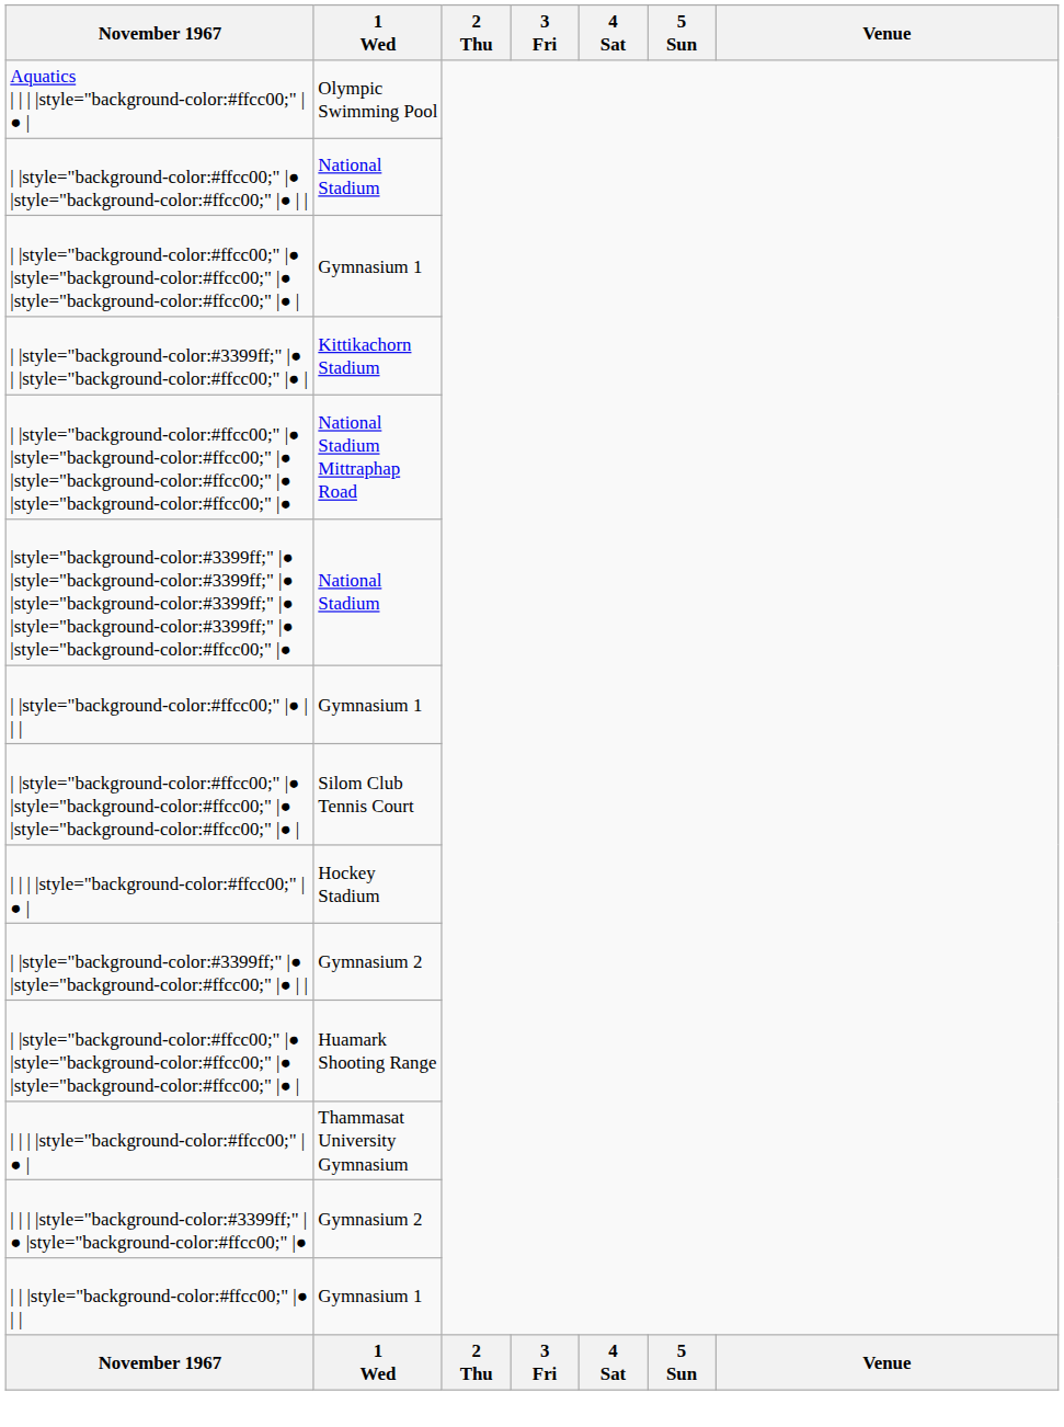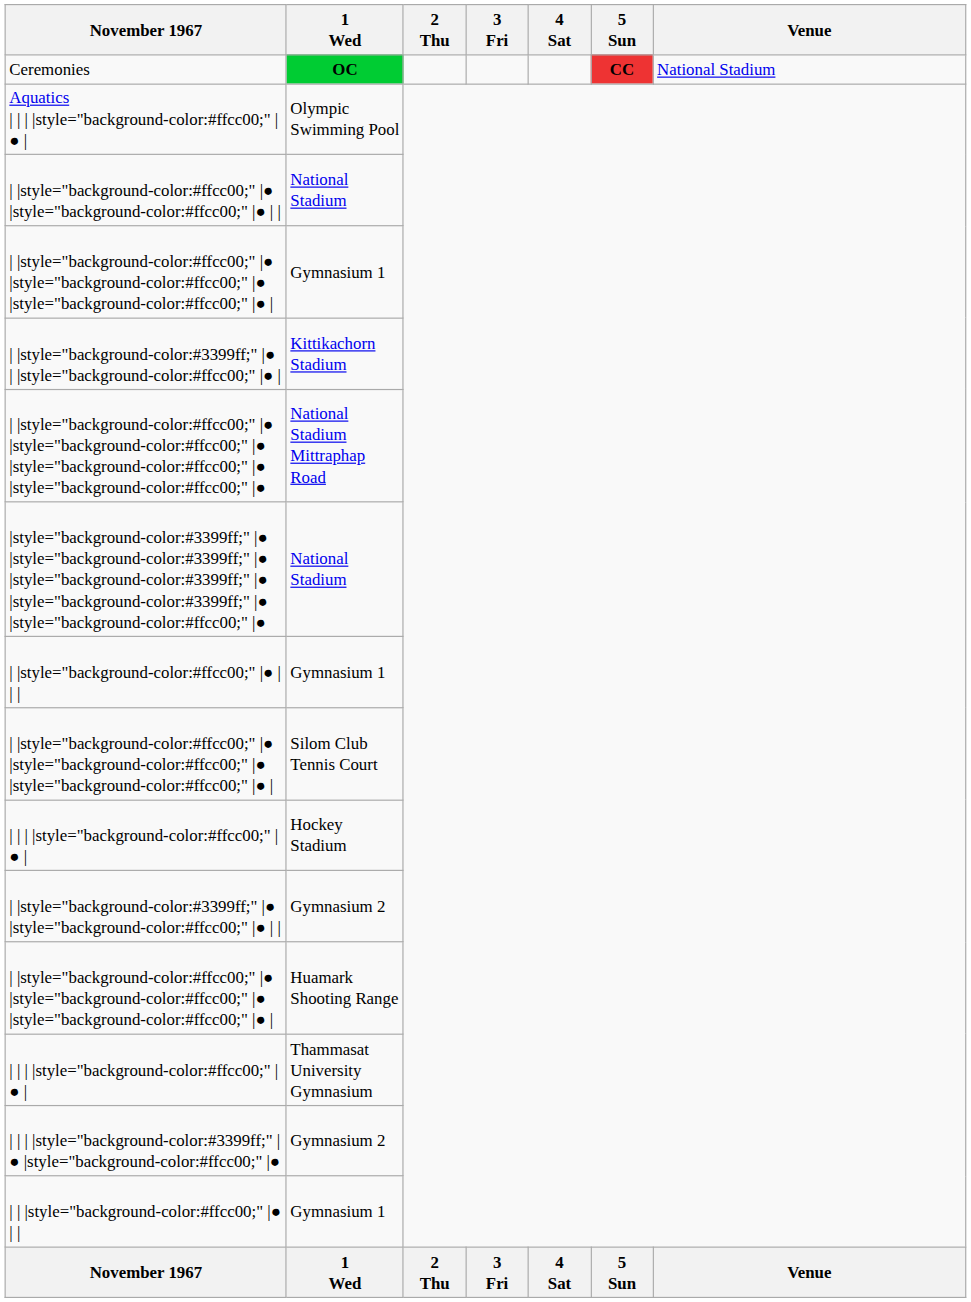+ row: Ceremonies | OC | CC | National Stadium
